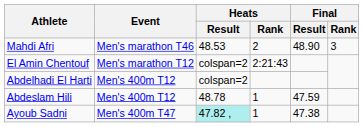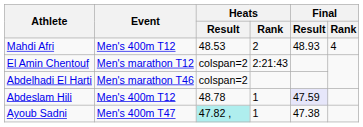Mahdi Afri | Event: Men's marathon T46 -> Men's 400m T12
Mahdi Afri | Final / Result: 48.90 -> 48.93
Mahdi Afri | Final / Rank: 3 -> 4
Abdelhadi El Harti | Event: Men's 400m T12 -> Men's marathon T46
Abdeslam Hili | Final / Result: no background -> lavender background
